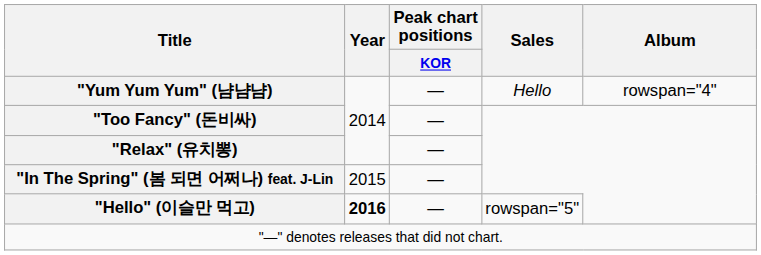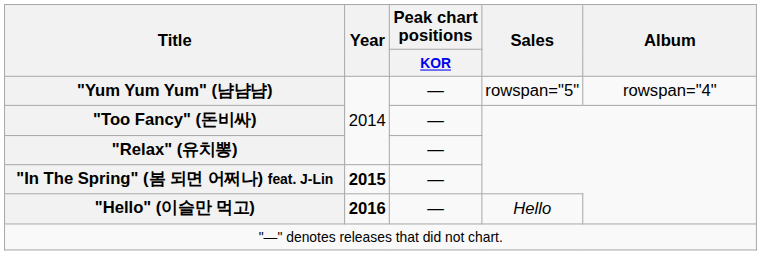"Yum Yum Yum" (냠냠냠) | Sales: Hello -> rowspan="5"
"In The Spring" (봄 되면 어쩌나) feat. J-Lin | Year: normal -> bold
"Hello" (이슬만 먹고) | Sales: rowspan="5" -> Hello
